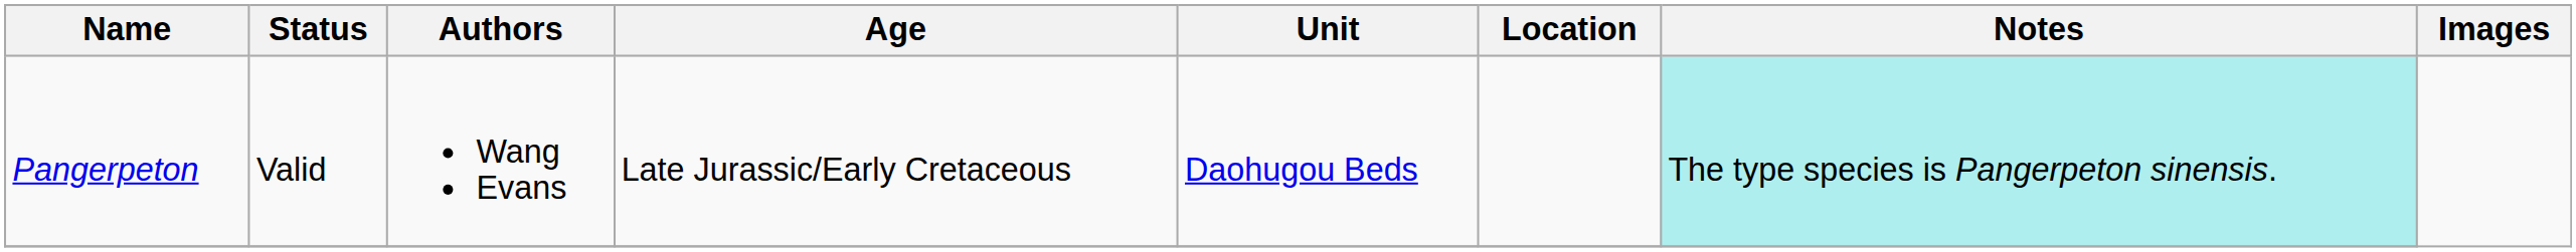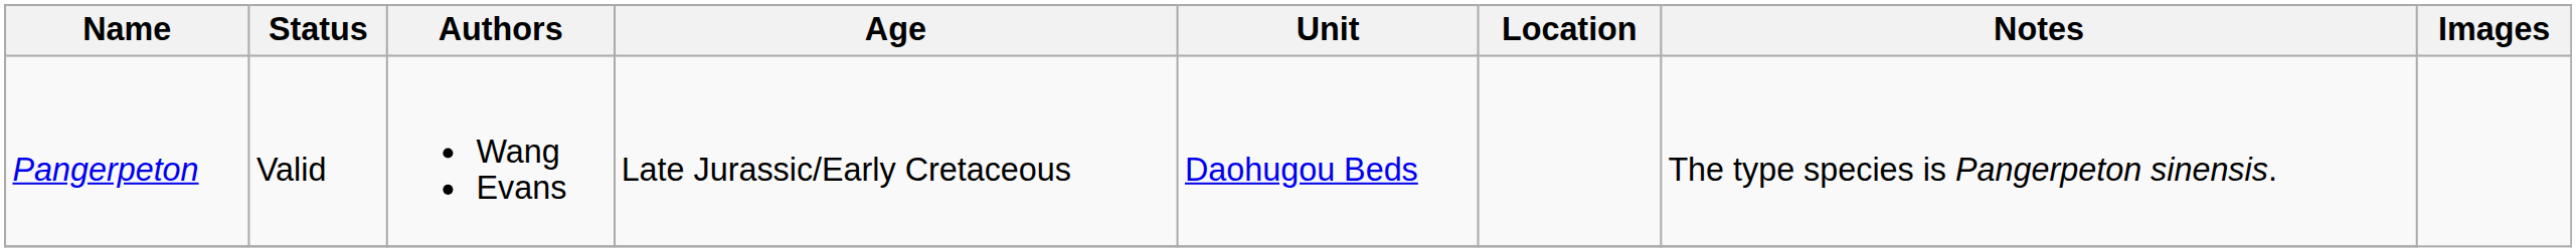Pangerpeton | Notes: paleturquoise background -> no background
